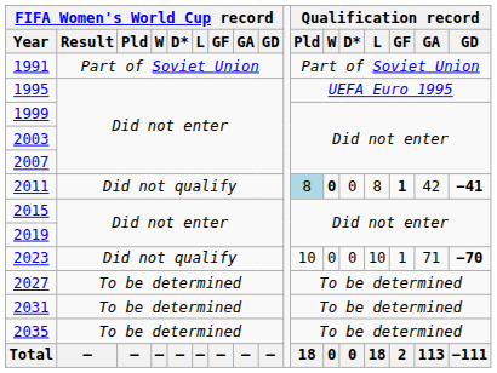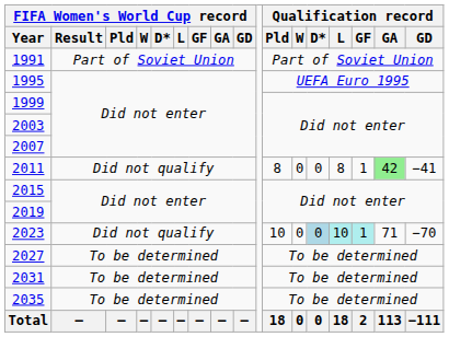2011 | Qualification record / Pld: lightblue background -> no background
2011 | Qualification record / W: bold -> normal
2011 | Qualification record / GF: bold -> normal
2011 | Qualification record / GA: no background -> lightgreen background
2011 | Qualification record / GD: bold -> normal
2023 | Qualification record / D*: no background -> lightblue background
2023 | Qualification record / L: no background -> paleturquoise background
2023 | Qualification record / GF: no background -> paleturquoise background
2023 | Qualification record / GD: bold -> normal
